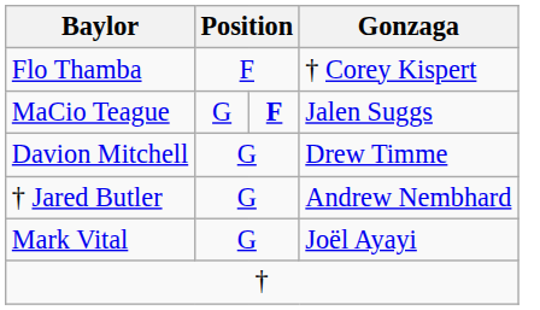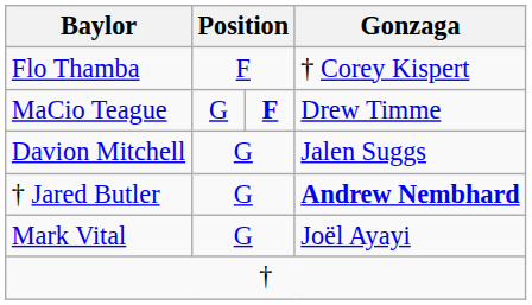MaCio Teague | Gonzaga: Jalen Suggs -> Drew Timme
Davion Mitchell | Gonzaga: Drew Timme -> Jalen Suggs
† Jared Butler | Gonzaga: normal -> bold
